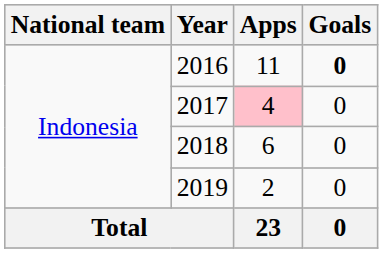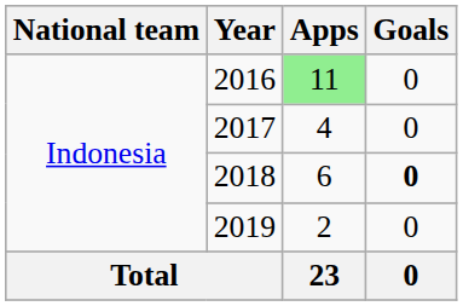2016 | Apps: no background -> lightgreen background
2016 | Goals: bold -> normal
2017 | Apps: pink background -> no background
2018 | Goals: normal -> bold
